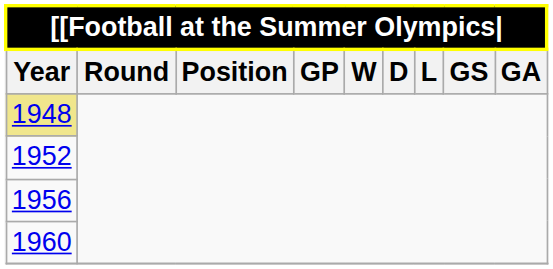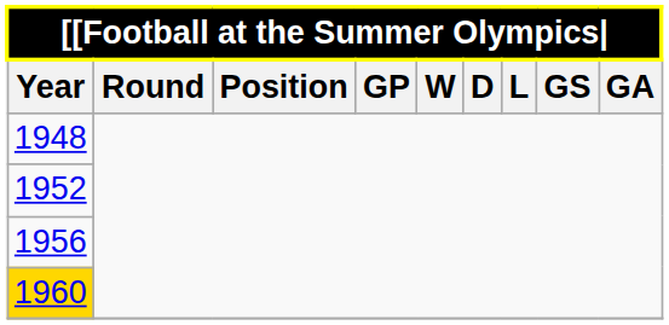1948 | Year: khaki background -> no background
1960 | Year: no background -> gold background
